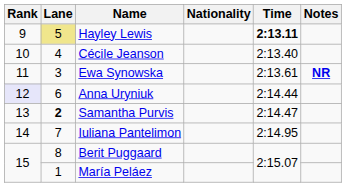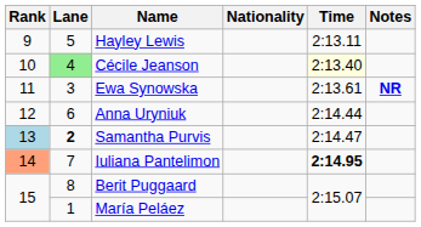Hayley Lewis | Lane: khaki background -> no background
Hayley Lewis | Time: bold -> normal
Cécile Jeanson | Lane: no background -> lightgreen background
Cécile Jeanson | Time: no background -> lightyellow background
Anna Uryniuk | Rank: lavender background -> no background
Samantha Purvis | Rank: no background -> lightblue background
Iuliana Pantelimon | Rank: no background -> lightsalmon background
Iuliana Pantelimon | Time: normal -> bold
